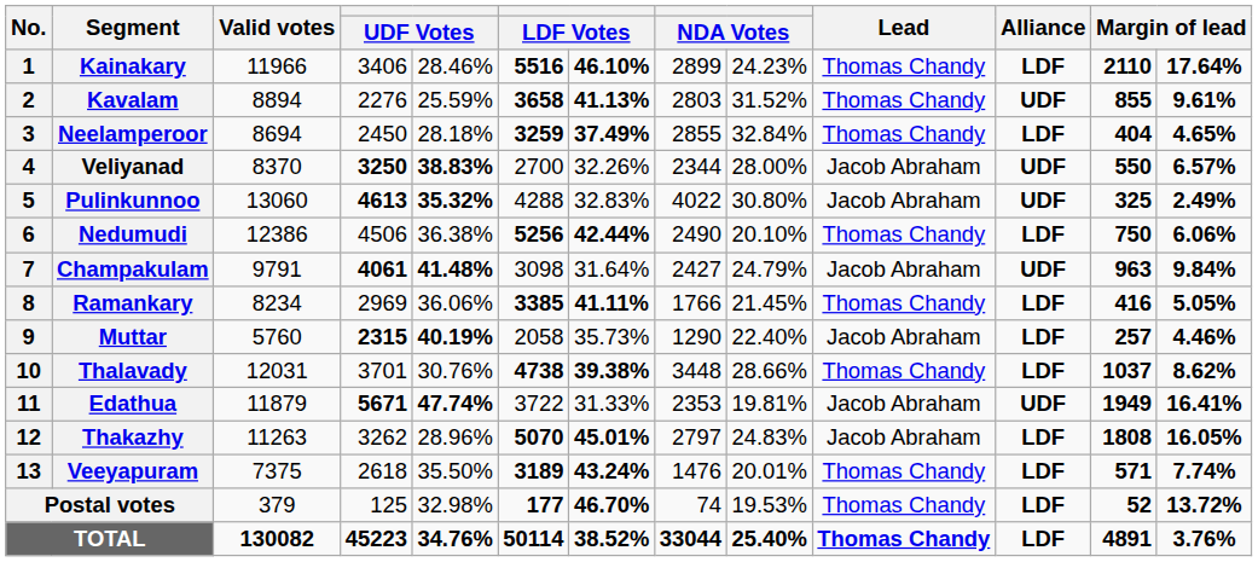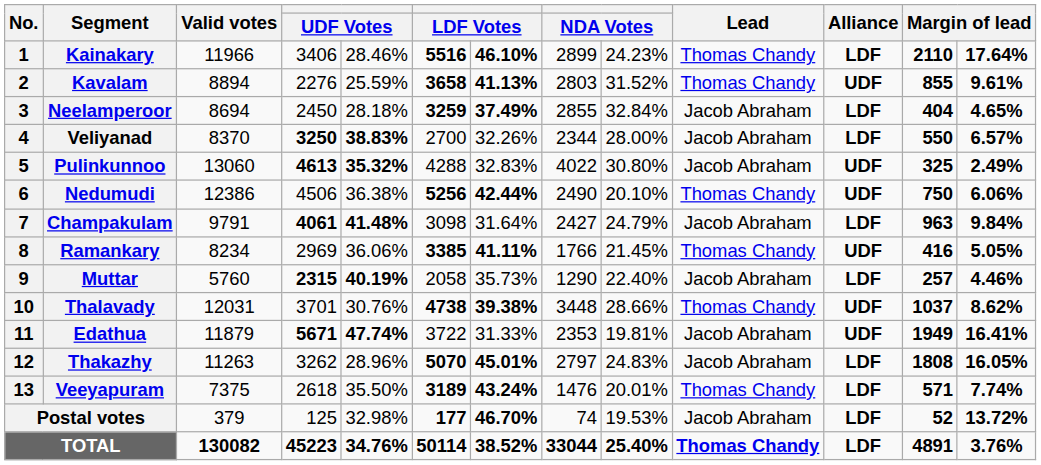Neelamperoor | Lead: Thomas Chandy -> Jacob Abraham
Veliyanad | Alliance: UDF -> LDF
Nedumudi | Alliance: LDF -> UDF
Champakulam | Alliance: UDF -> LDF
Ramankary | Alliance: LDF -> UDF
Thalavady | Alliance: LDF -> UDF
Postal votes | Lead: Thomas Chandy -> Jacob Abraham
